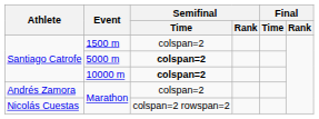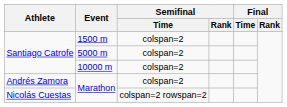5000 m | Semifinal / Time: bold -> normal
10000 m | Semifinal / Time: bold -> normal
